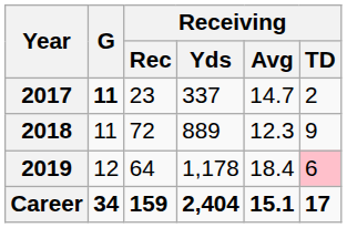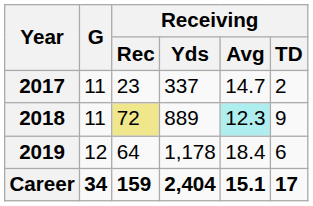2017 | G: bold -> normal
2018 | Receiving / Rec: no background -> khaki background
2018 | Receiving / Avg: no background -> paleturquoise background
2019 | Receiving / TD: pink background -> no background
